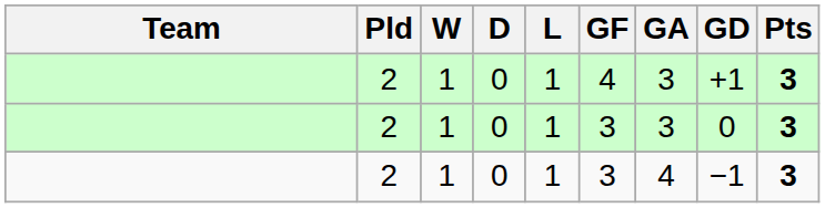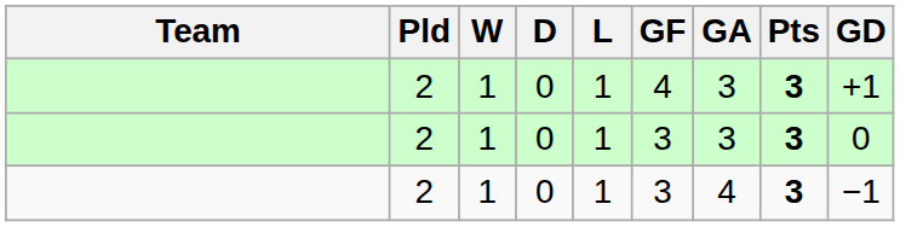columns swapped: GD <-> Pts
